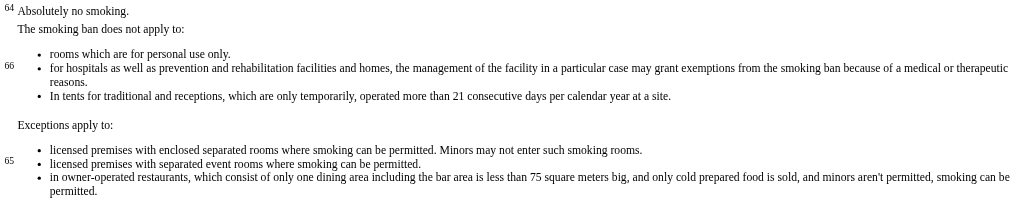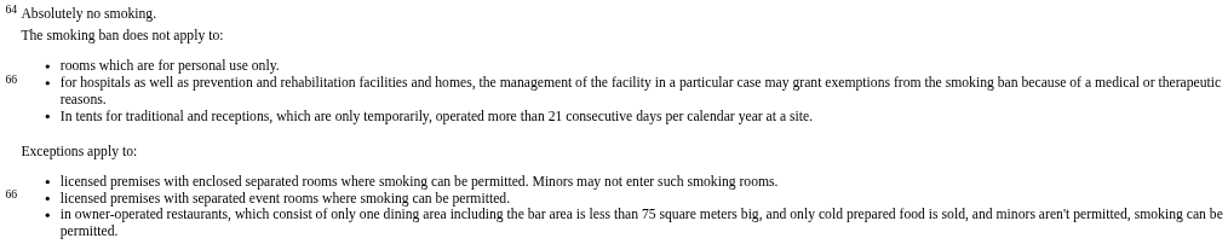row 3 | column 1: 65 -> 66
